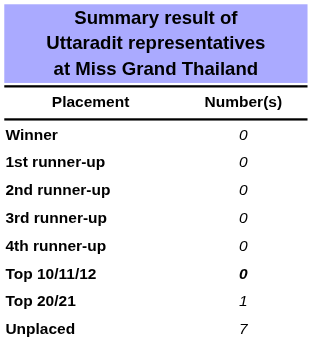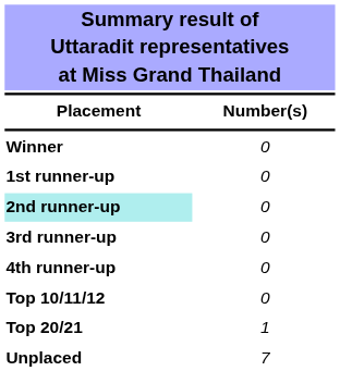row 5 | column 1: no background -> paleturquoise background
row 8 | column 2: bold -> normal
